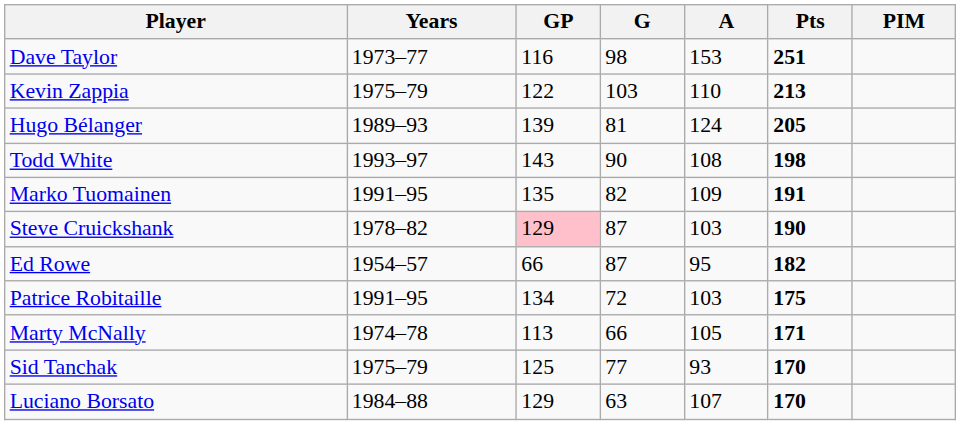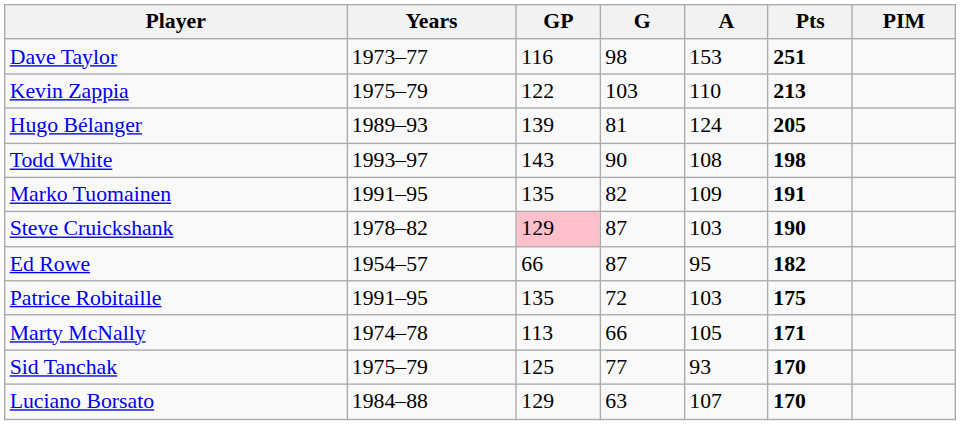Patrice Robitaille | GP: 134 -> 135
